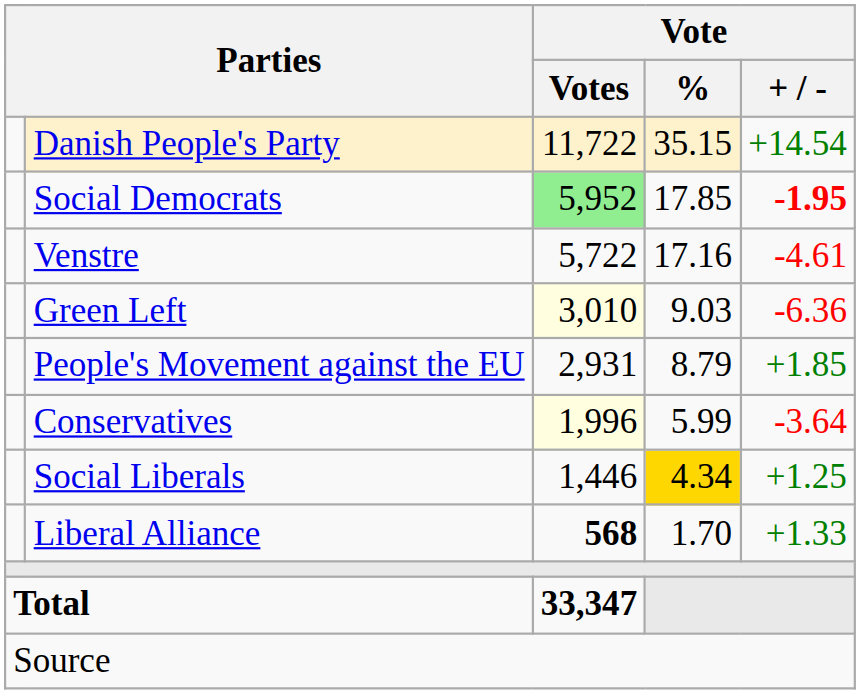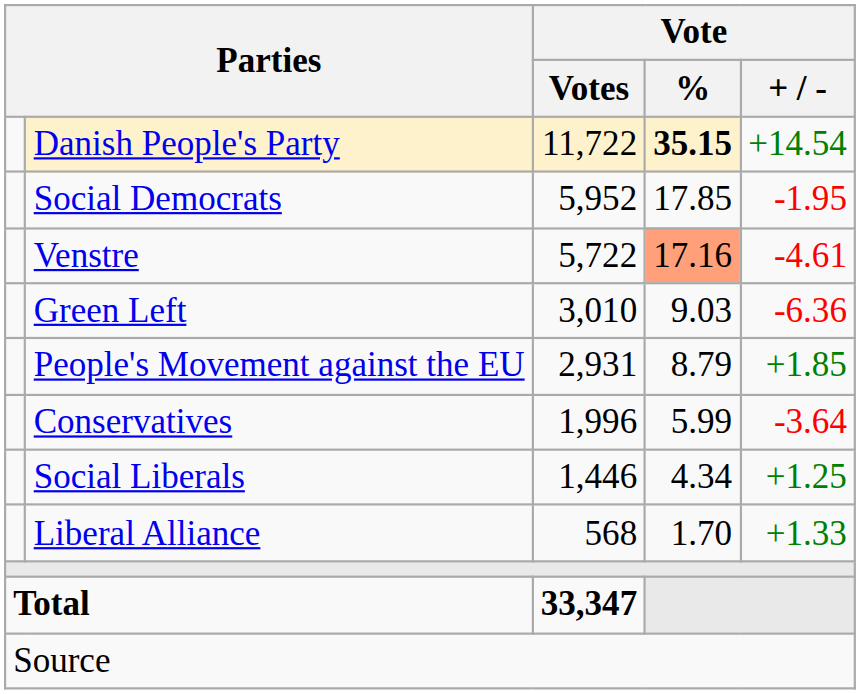Danish People's Party | Vote / %: normal -> bold
Social Democrats | Vote / Votes: lightgreen background -> no background
Social Democrats | Vote / + / -: bold -> normal
Venstre | Vote / %: no background -> lightsalmon background
Green Left | Vote / Votes: lightyellow background -> no background
Conservatives | Vote / Votes: lightyellow background -> no background
Social Liberals | Vote / %: gold background -> no background
Liberal Alliance | Vote / Votes: bold -> normal
